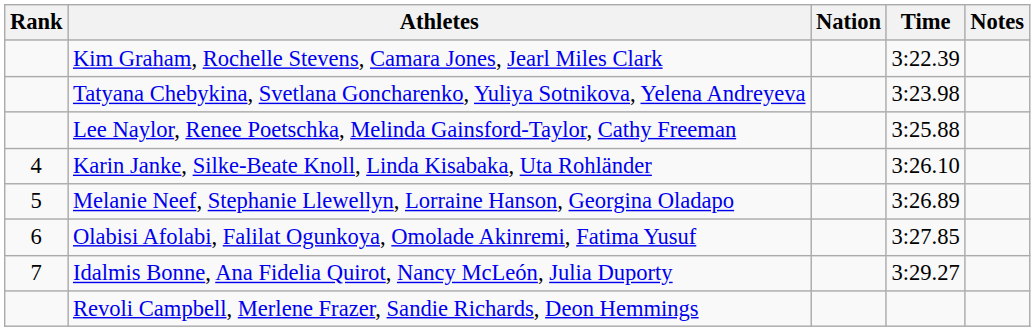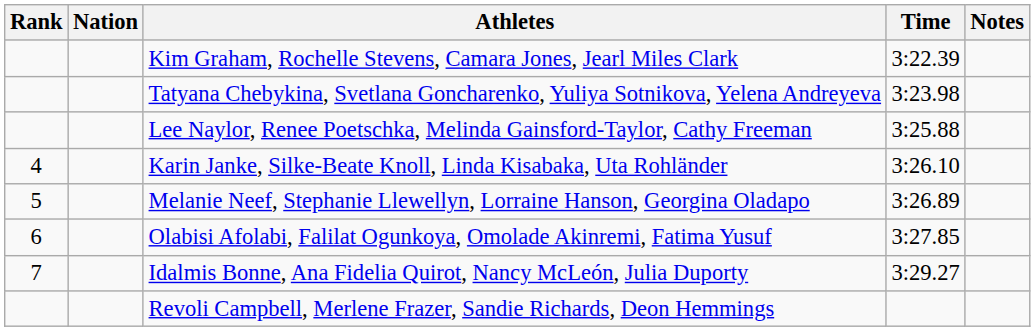columns swapped: Nation <-> Athletes
